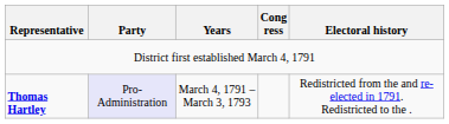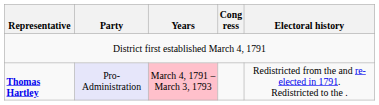Thomas Hartley | Years: no background -> pink background
